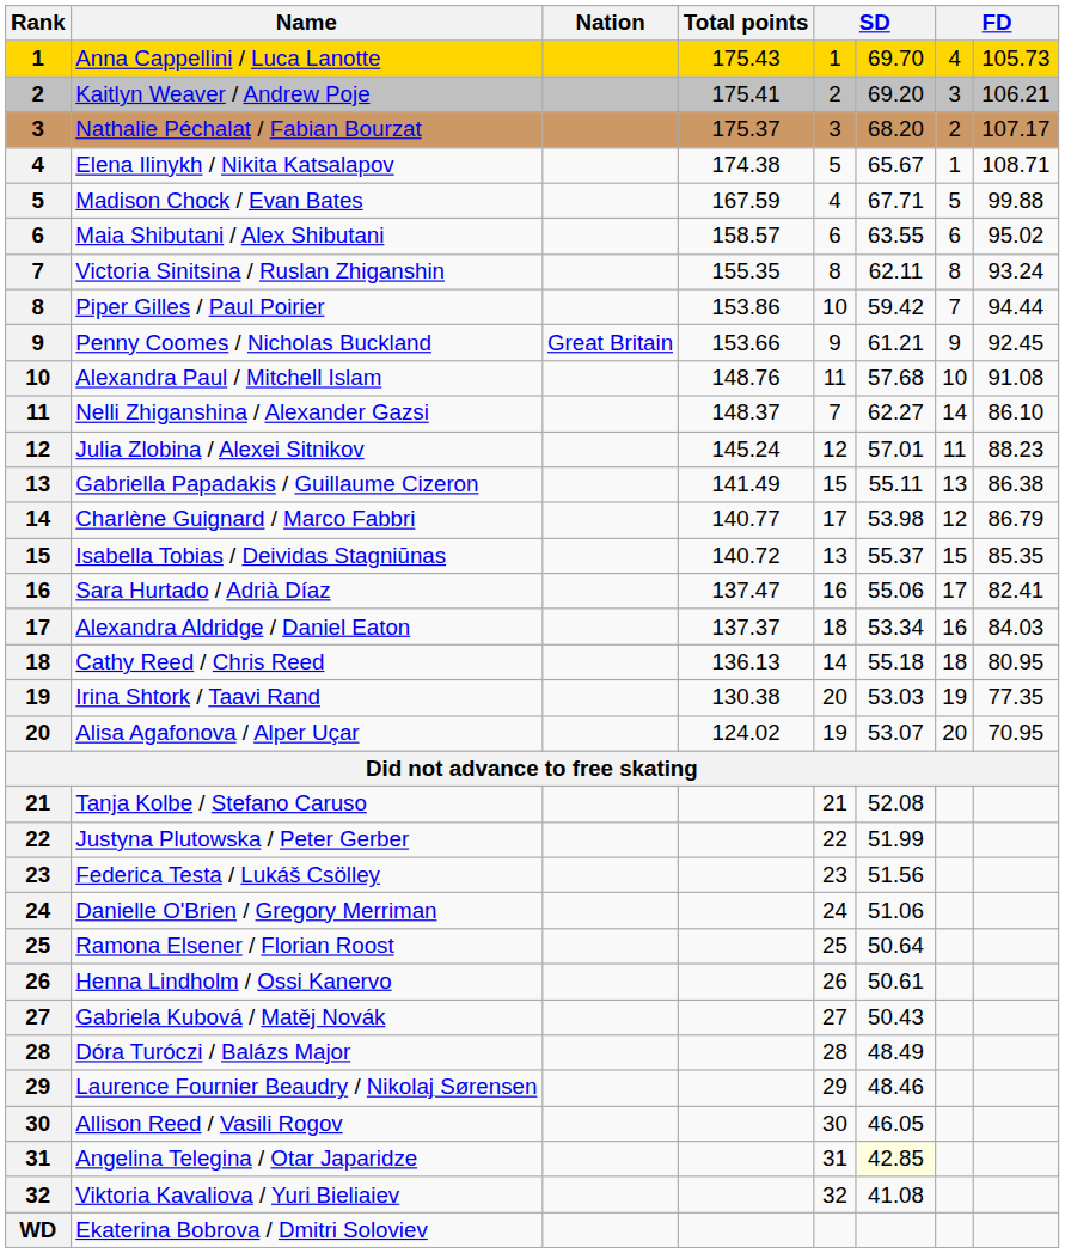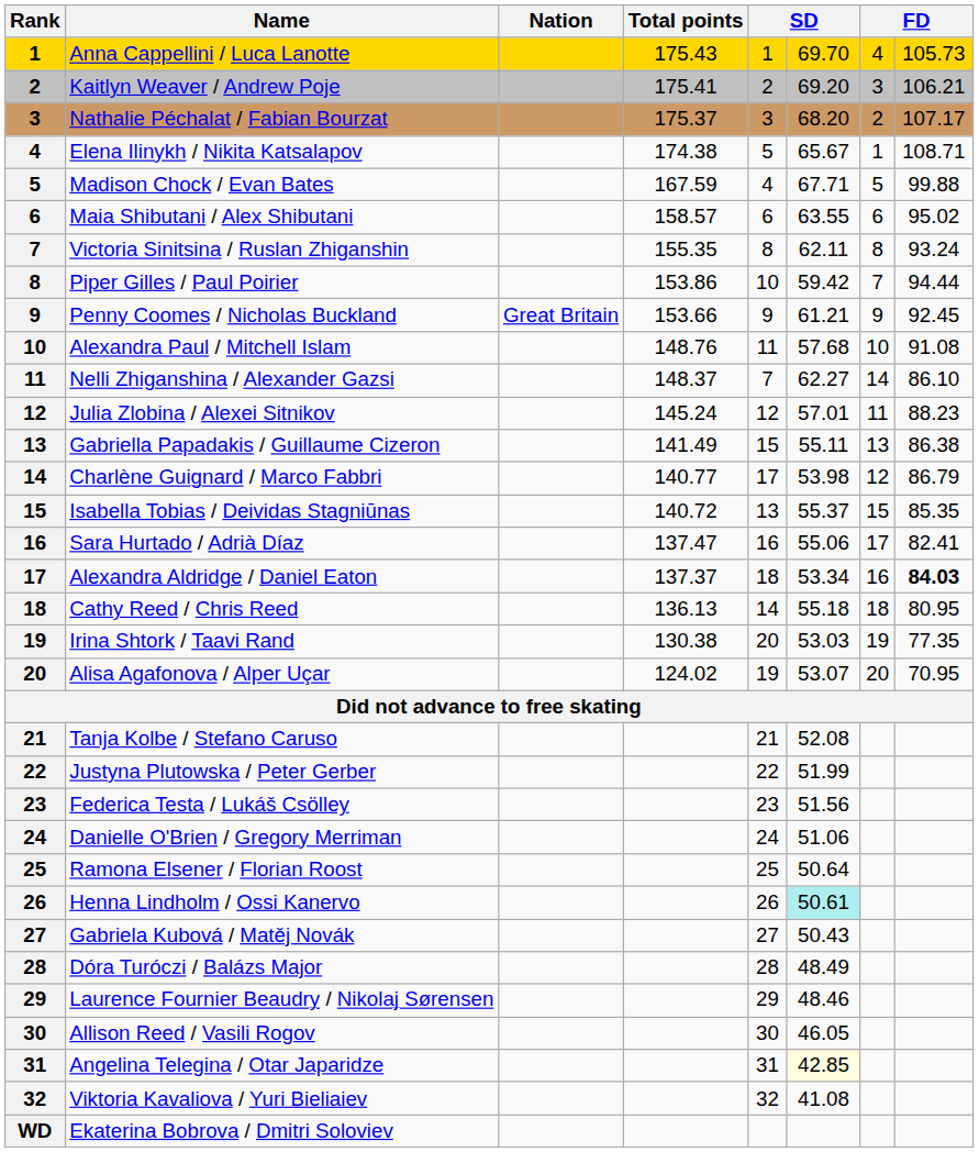Alexandra Aldridge / Daniel Eaton | column 8: normal -> bold
Henna Lindholm / Ossi Kanervo | column 6: no background -> paleturquoise background
